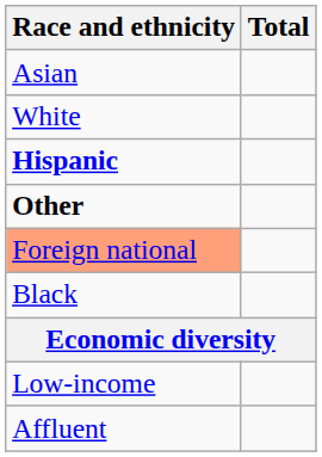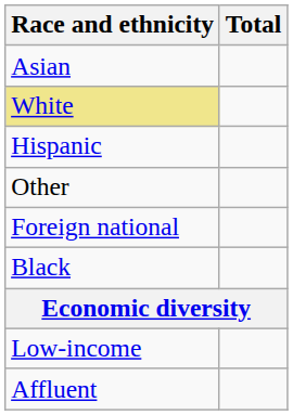White | Race and ethnicity: no background -> khaki background
Hispanic | Race and ethnicity: bold -> normal
Other | Race and ethnicity: bold -> normal
Foreign national | Race and ethnicity: lightsalmon background -> no background
